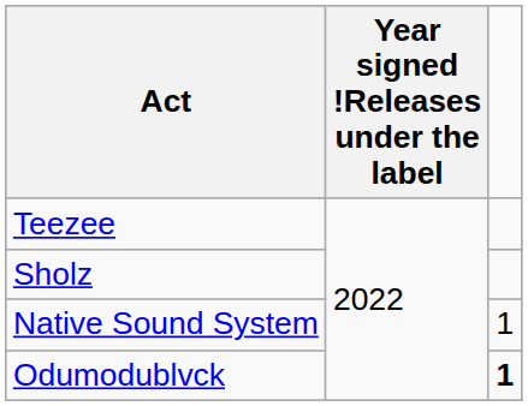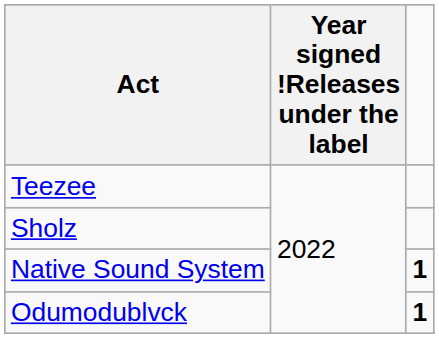Native Sound System | column 3: normal -> bold
